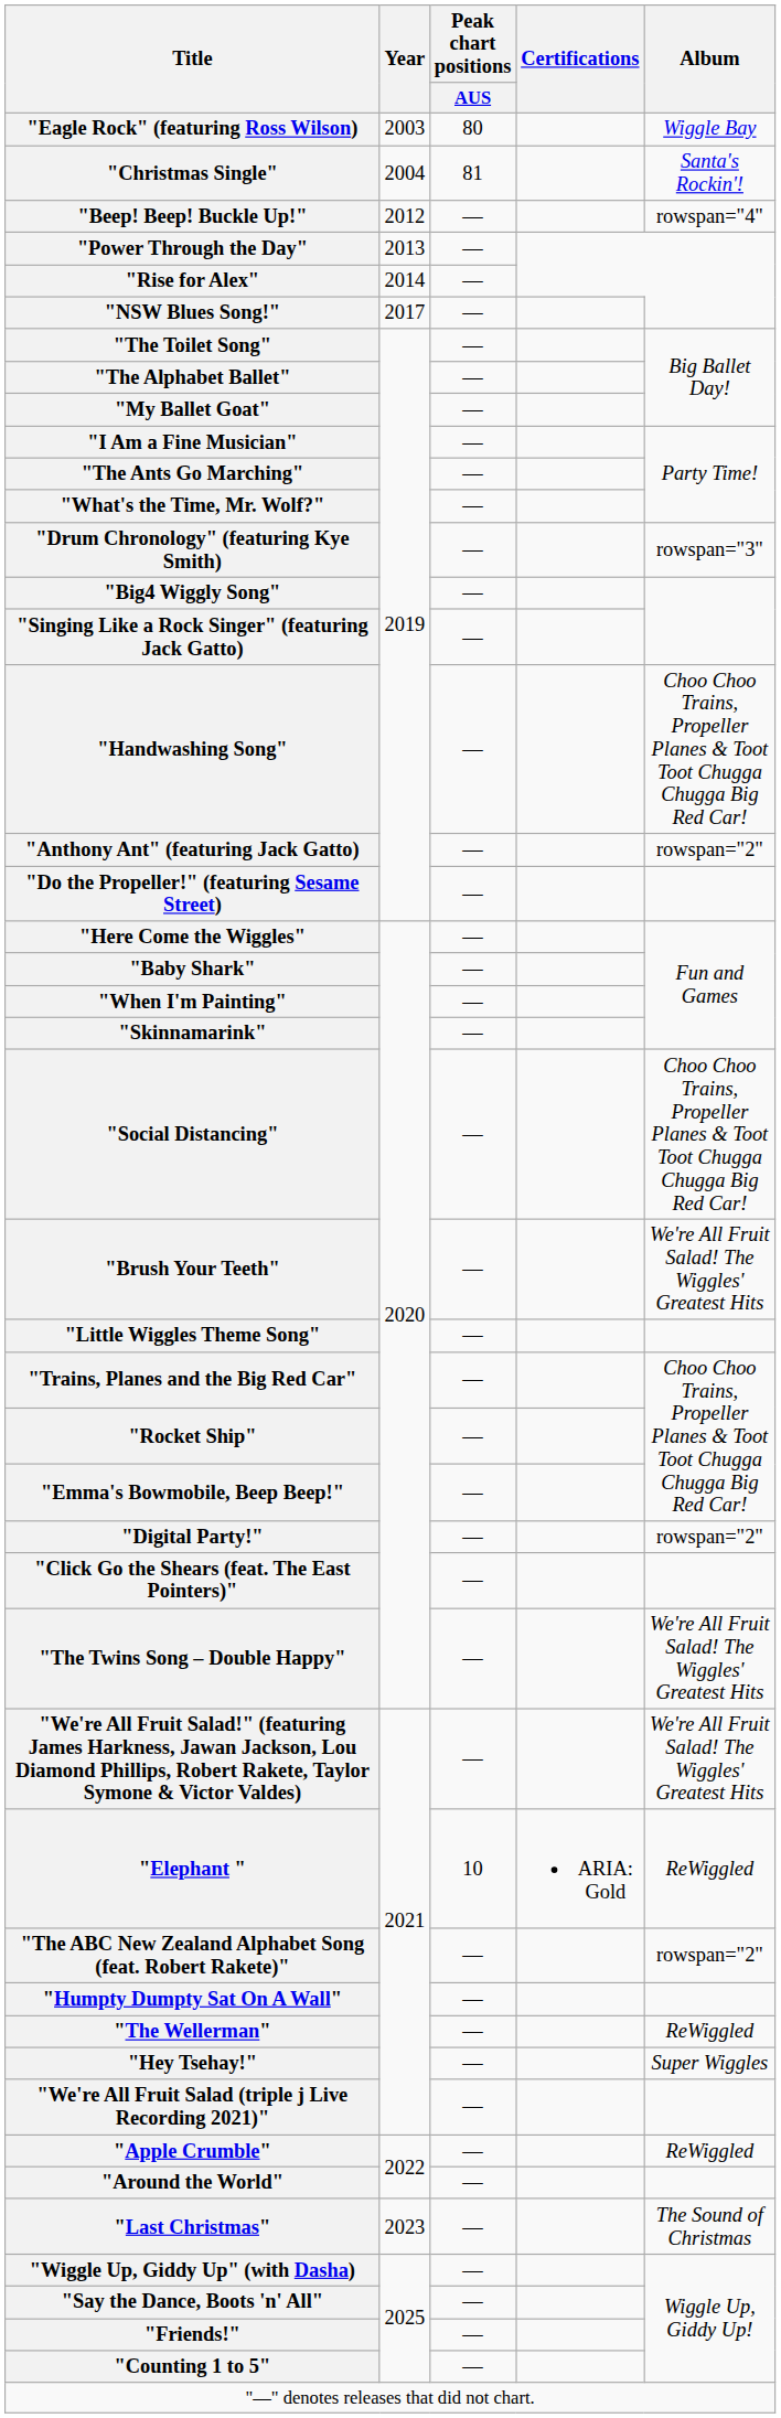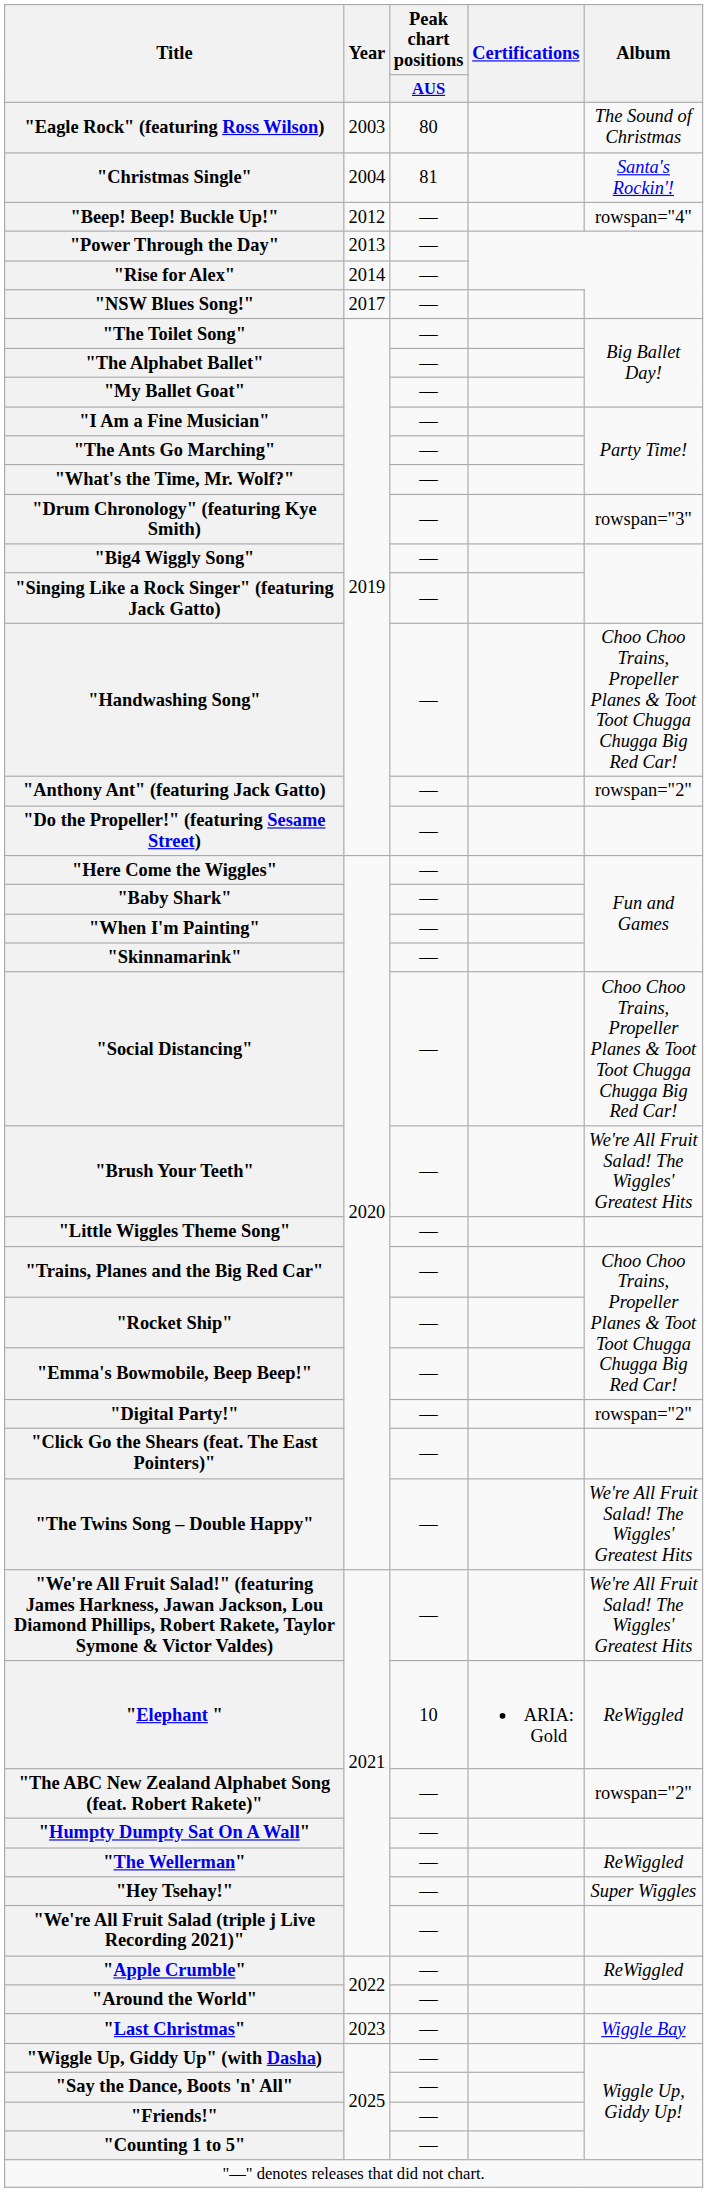"Eagle Rock" (featuring Ross Wilson) | Album: Wiggle Bay -> The Sound of Christmas
"Last Christmas" | Album: The Sound of Christmas -> Wiggle Bay
